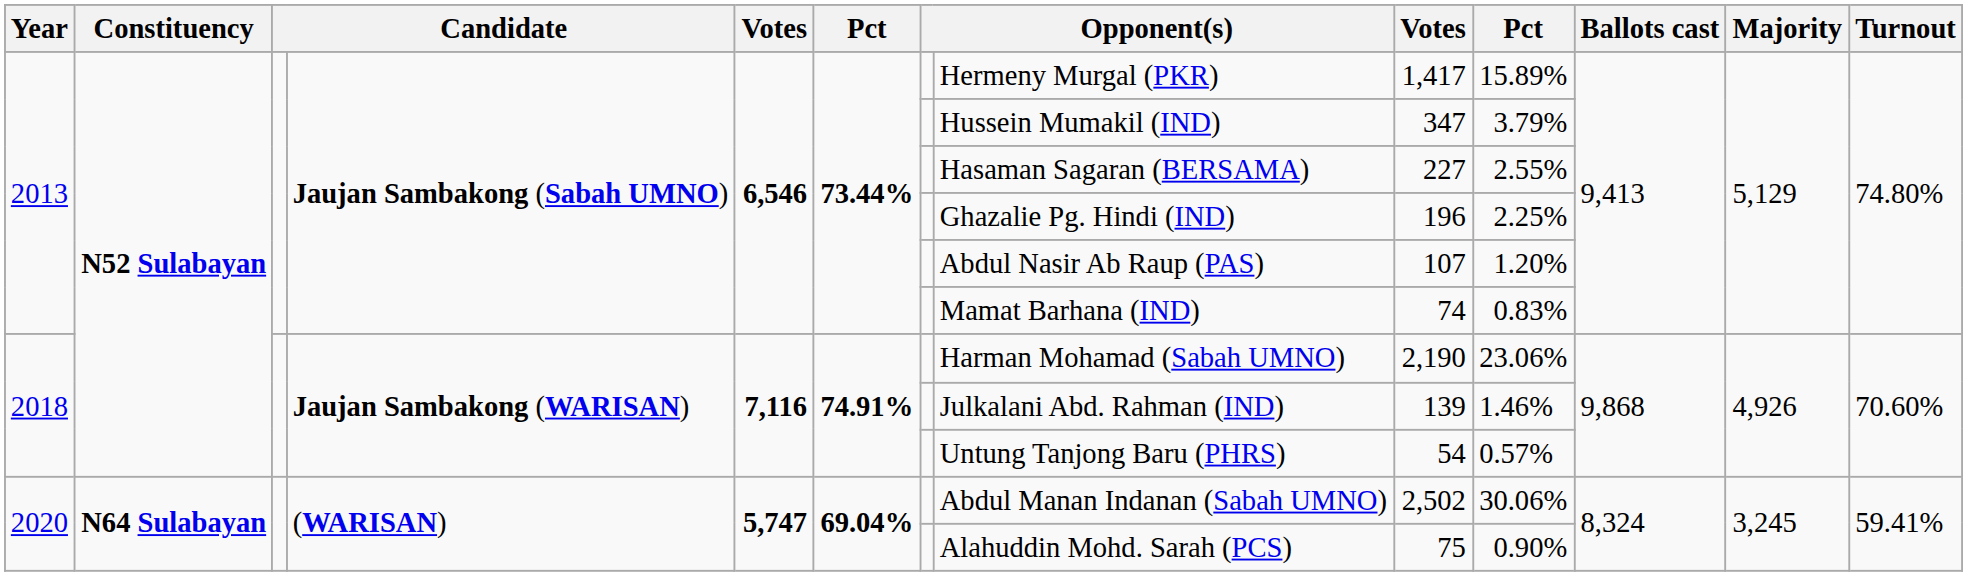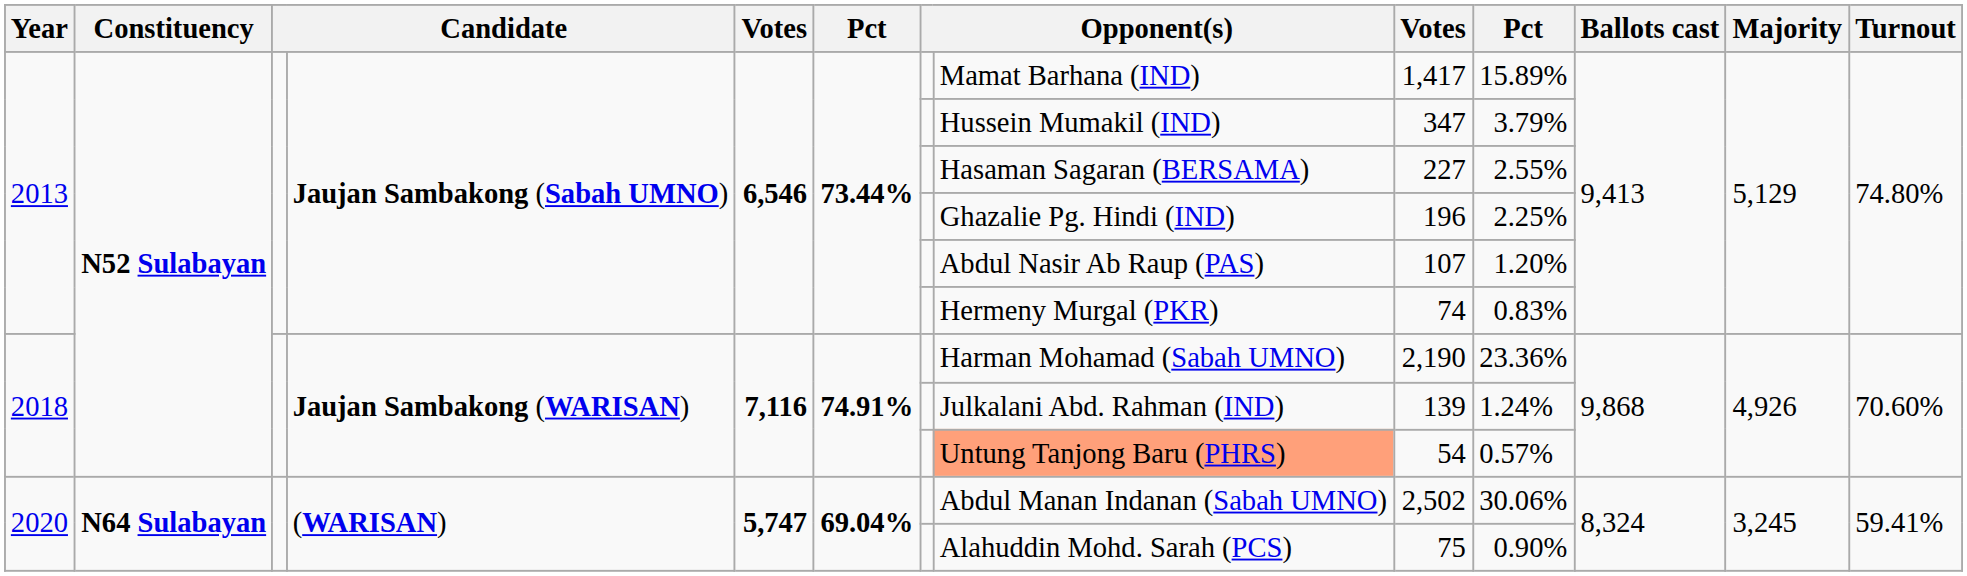row 2 | column 8: Hermeny Murgal (PKR) -> Mamat Barhana (IND)
row 7 | column 8: Mamat Barhana (IND) -> Hermeny Murgal (PKR)
row 8 | column 10: 23.06% -> 23.36%
row 9 | column 10: 1.46% -> 1.24%
row 10 | column 8: no background -> lightsalmon background
